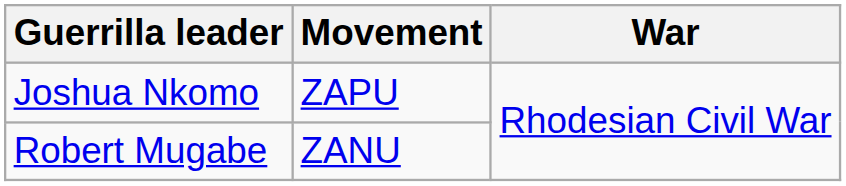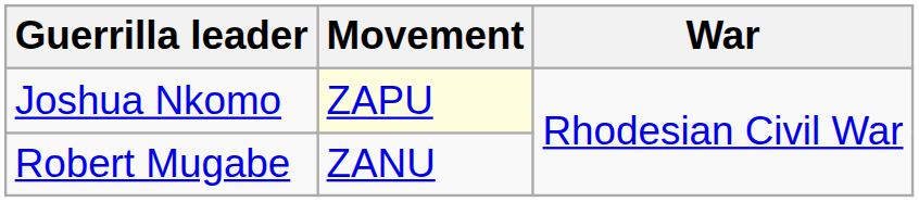Joshua Nkomo | Movement: no background -> lightyellow background
